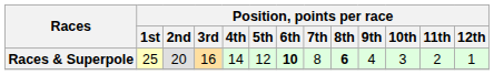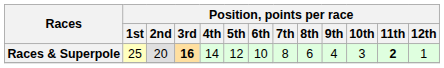Races & Superpole | Position, points per race / 3rd: normal -> bold
Races & Superpole | Position, points per race / 6th: bold -> normal
Races & Superpole | Position, points per race / 8th: bold -> normal
Races & Superpole | Position, points per race / 11th: normal -> bold
